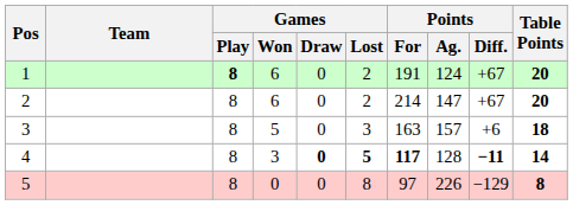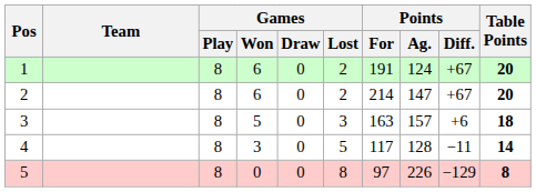1 | Games / Play: bold -> normal
4 | Games / Draw: bold -> normal
4 | Games / Lost: bold -> normal
4 | Points / For: bold -> normal
4 | Points / Diff.: bold -> normal
